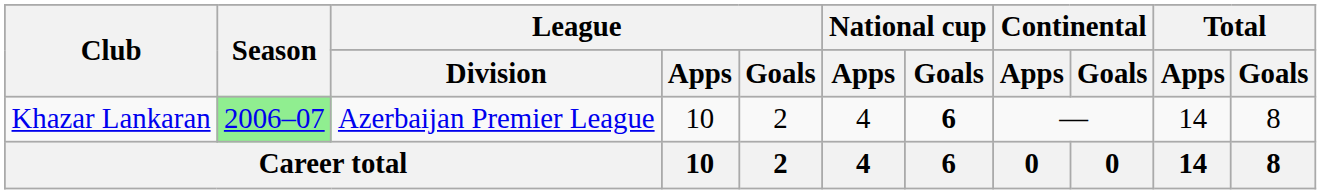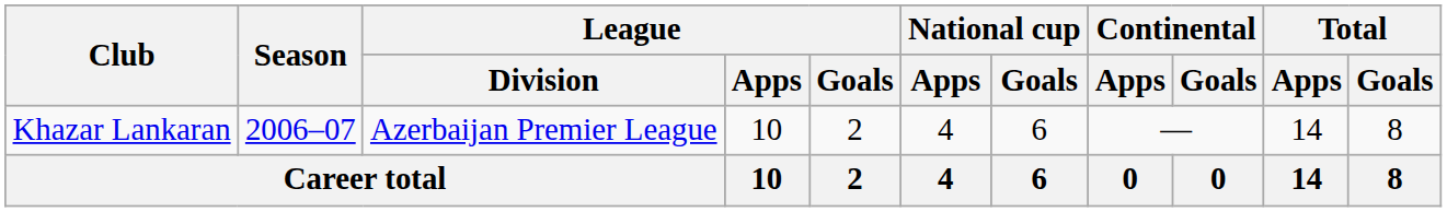Khazar Lankaran | Season: lightgreen background -> no background
Khazar Lankaran | National cup / Goals: bold -> normal
